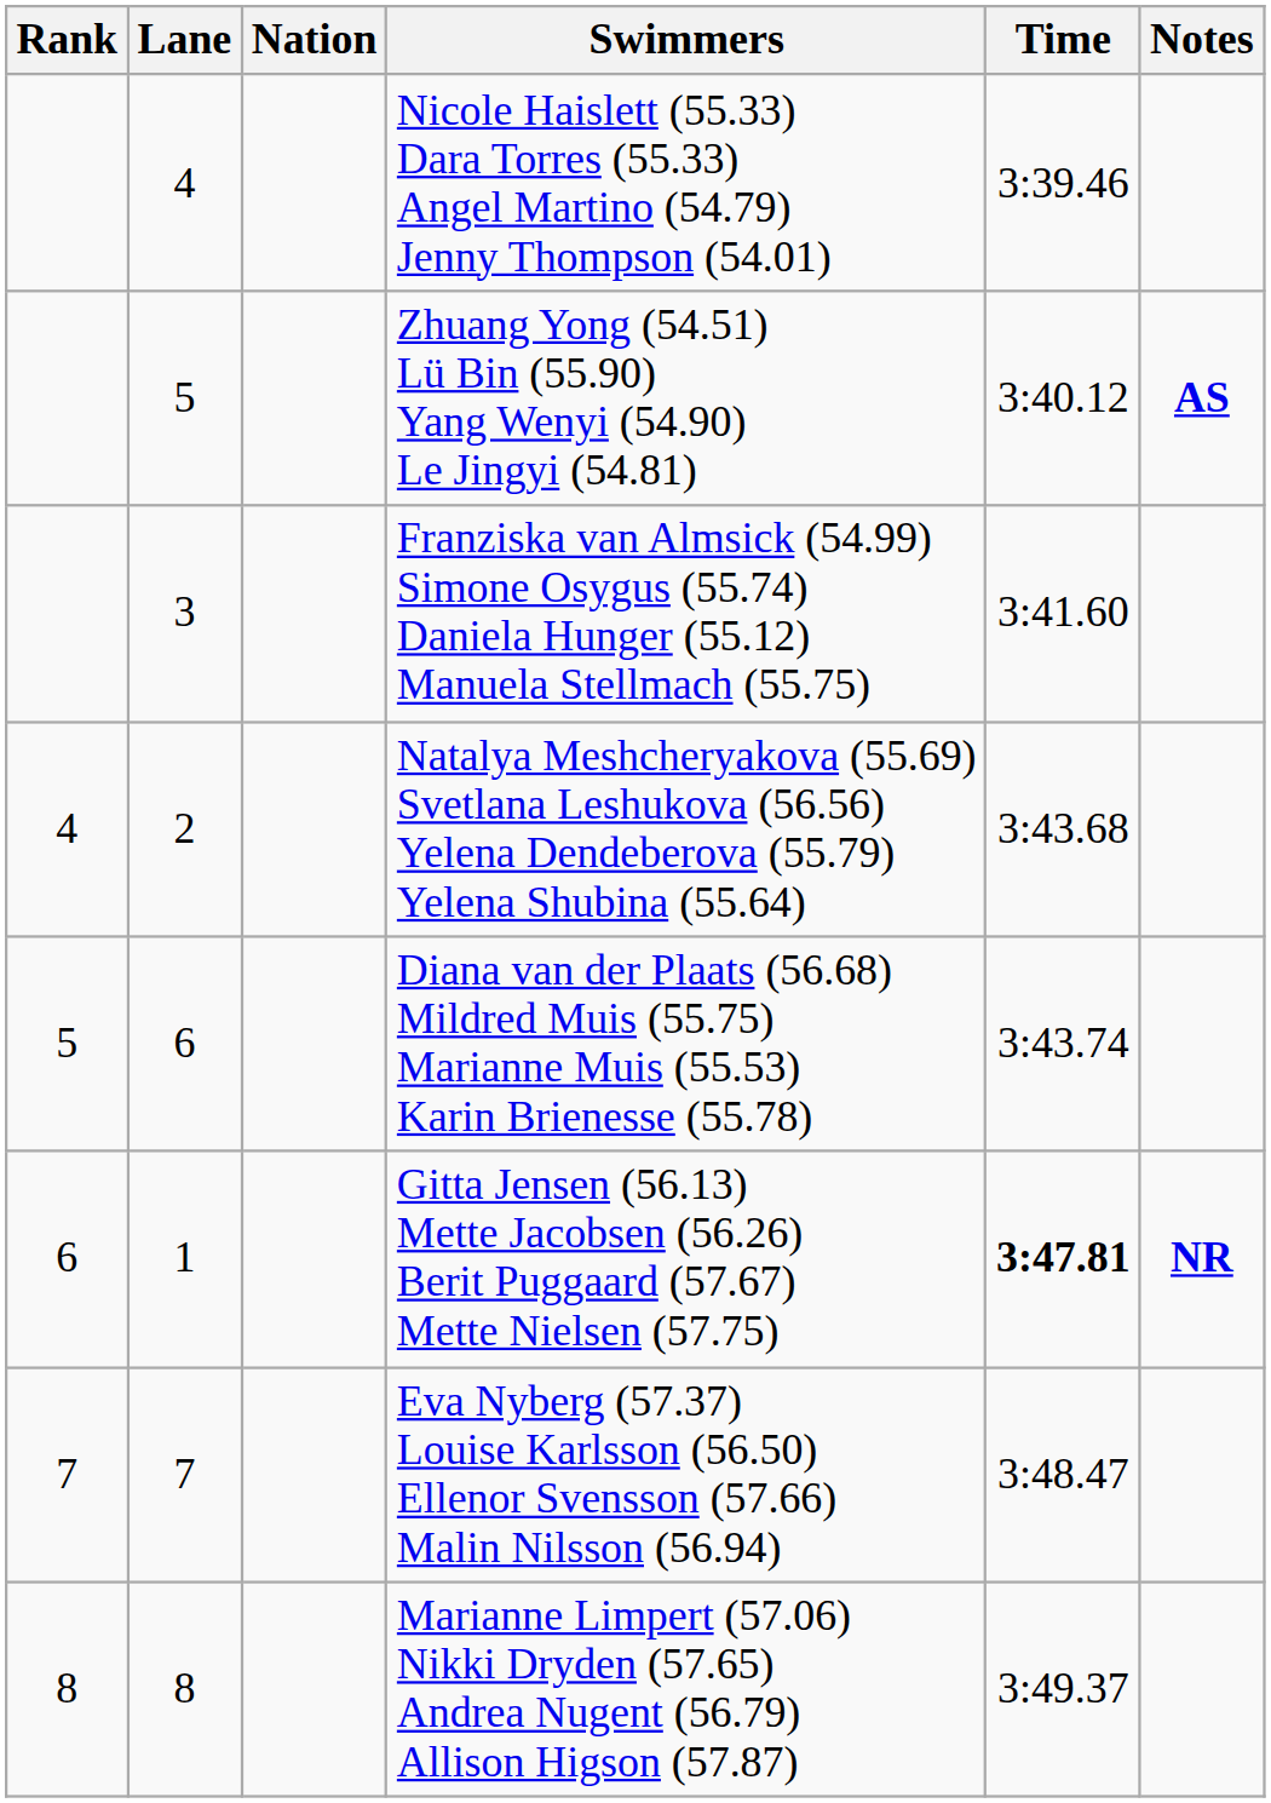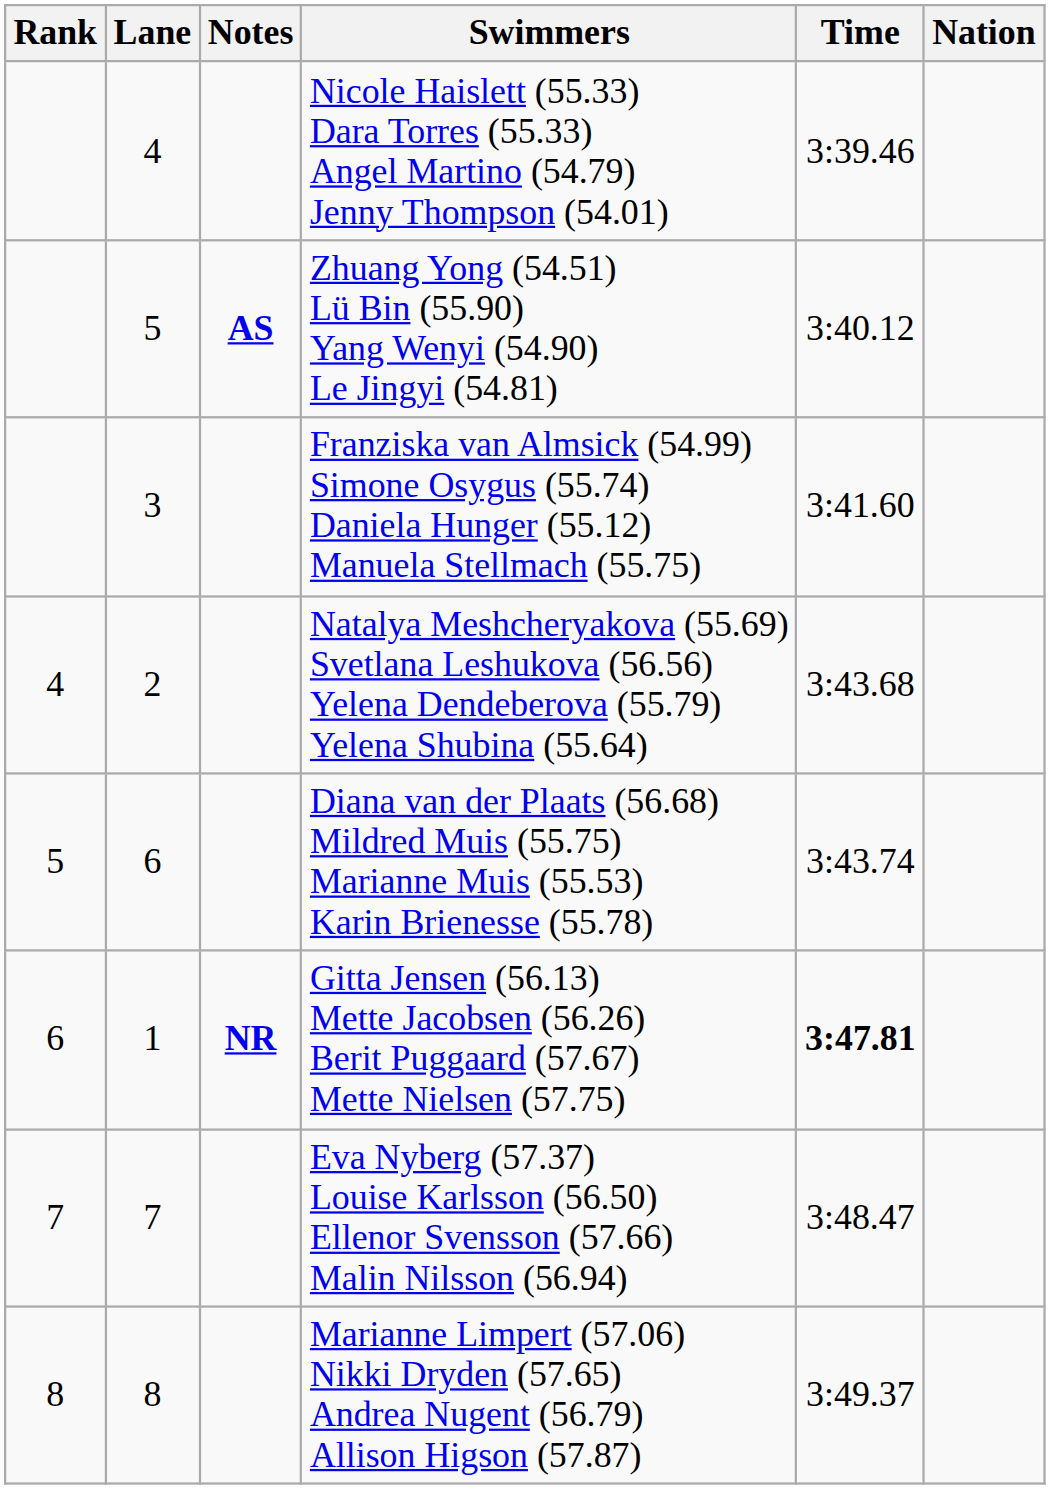columns swapped: Nation <-> Notes
